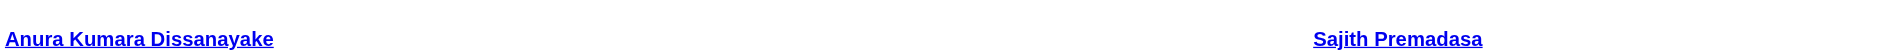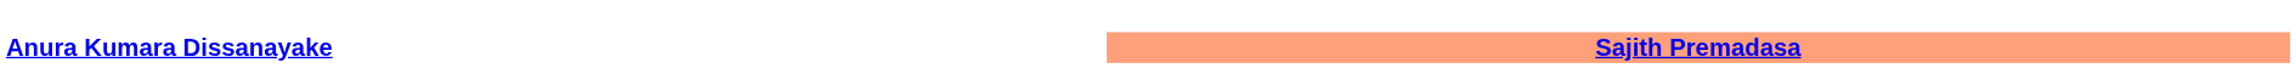Anura Kumara Dissanayake | 2,211: no background -> lightsalmon background
